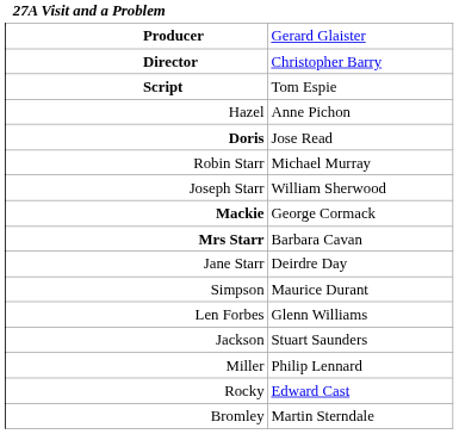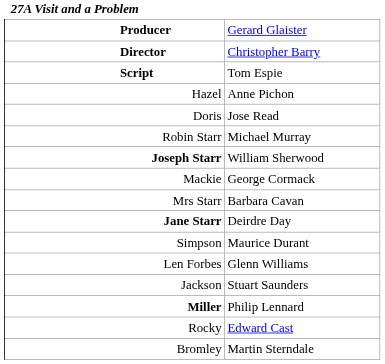Doris | column 2: bold -> normal
Joseph Starr | column 2: normal -> bold
Mackie | column 2: bold -> normal
Mrs Starr | column 2: bold -> normal
Jane Starr | column 2: normal -> bold
Miller | column 2: normal -> bold
